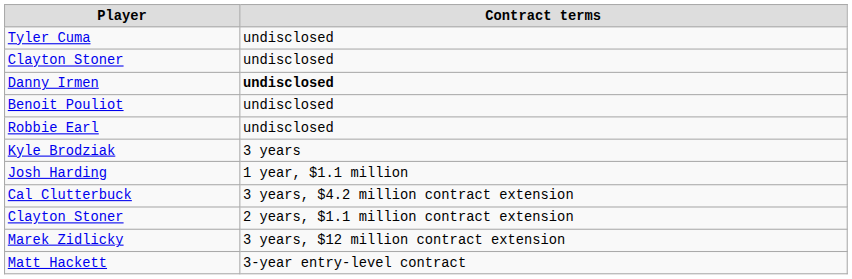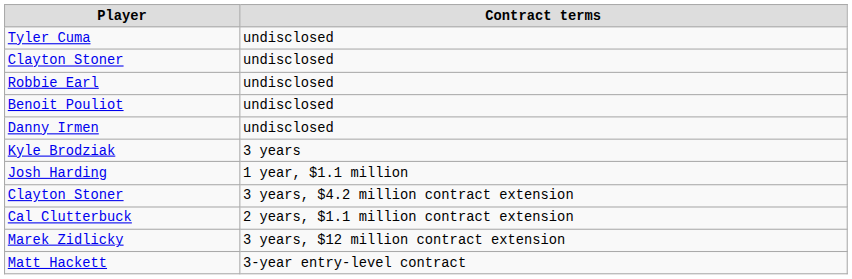row 4 | Player: Danny Irmen -> Robbie Earl
row 4 | Contract terms: bold -> normal
row 6 | Player: Robbie Earl -> Danny Irmen
row 9 | Player: Cal Clutterbuck -> Clayton Stoner
row 10 | Player: Clayton Stoner -> Cal Clutterbuck
